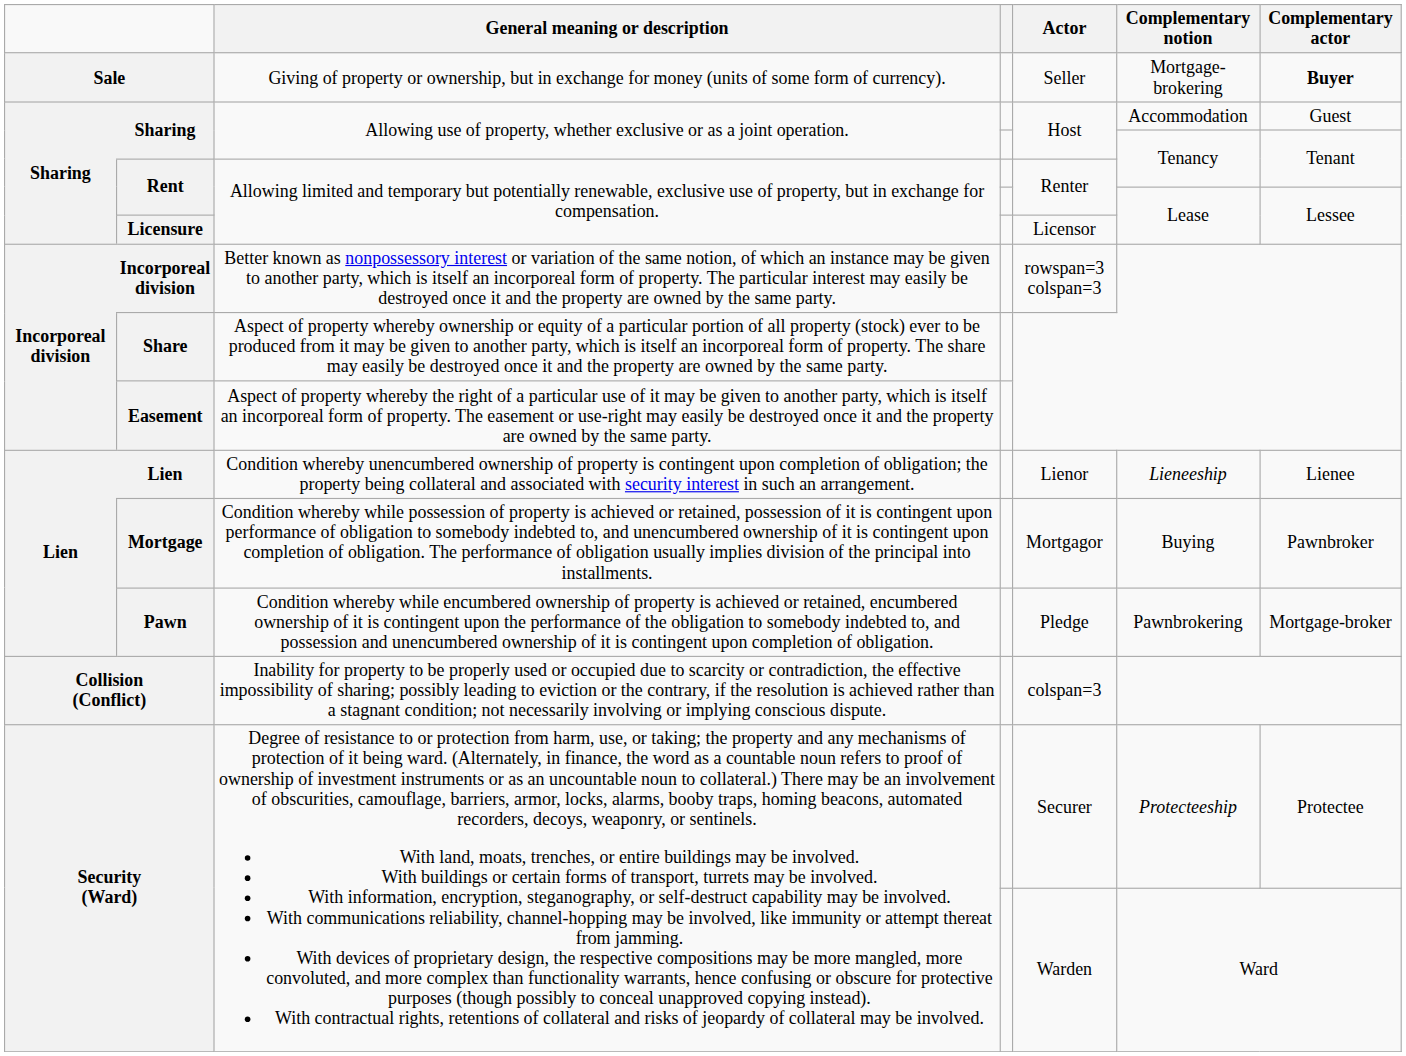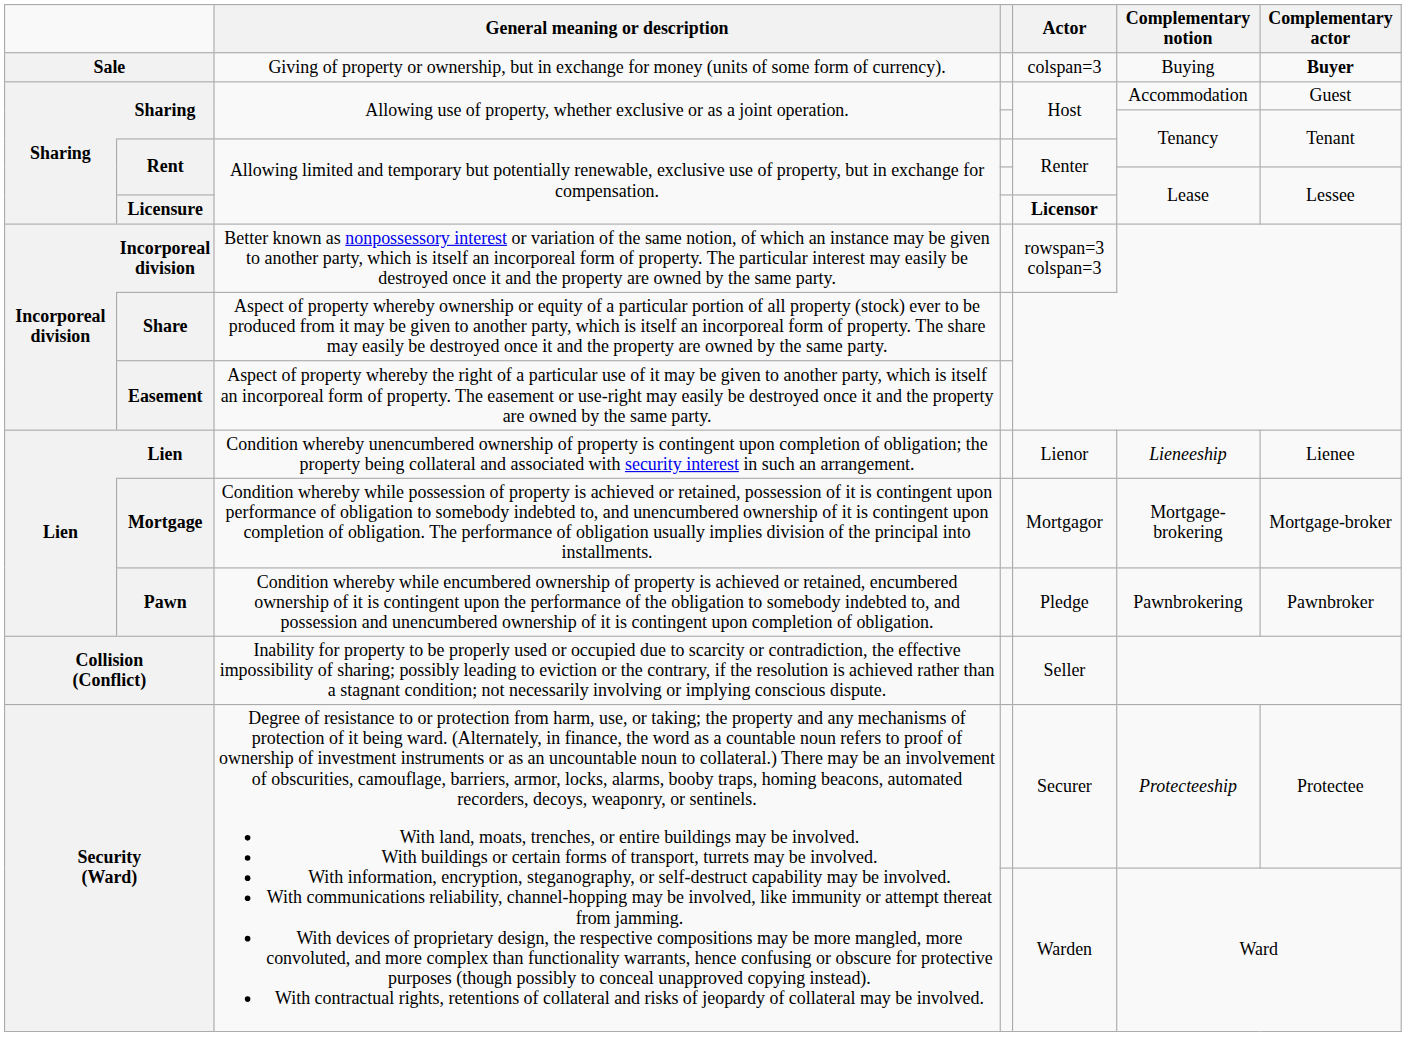Sale | Actor: Seller -> colspan=3
Sale | Complementary notion: Mortgage-brokering -> Buying
Licensure | Actor: normal -> bold
Mortgage | Complementary notion: Buying -> Mortgage-brokering
Mortgage | Complementary actor: Pawnbroker -> Mortgage-broker
Pawn | Complementary actor: Mortgage-broker -> Pawnbroker
Collision (Conflict) | Actor: colspan=3 -> Seller
